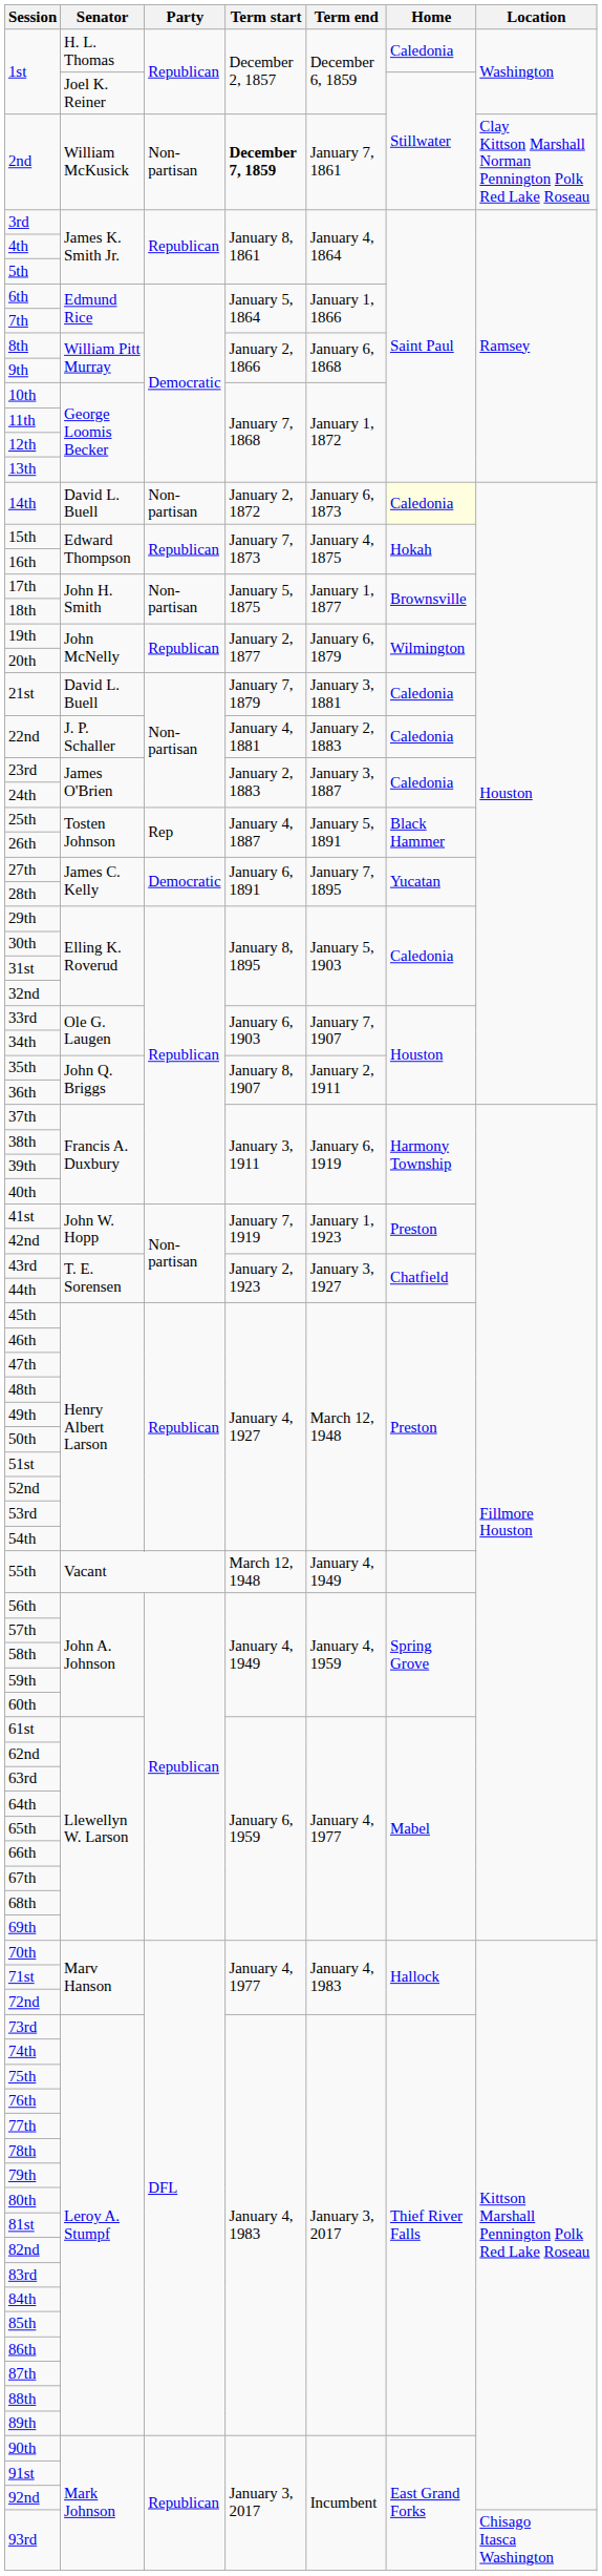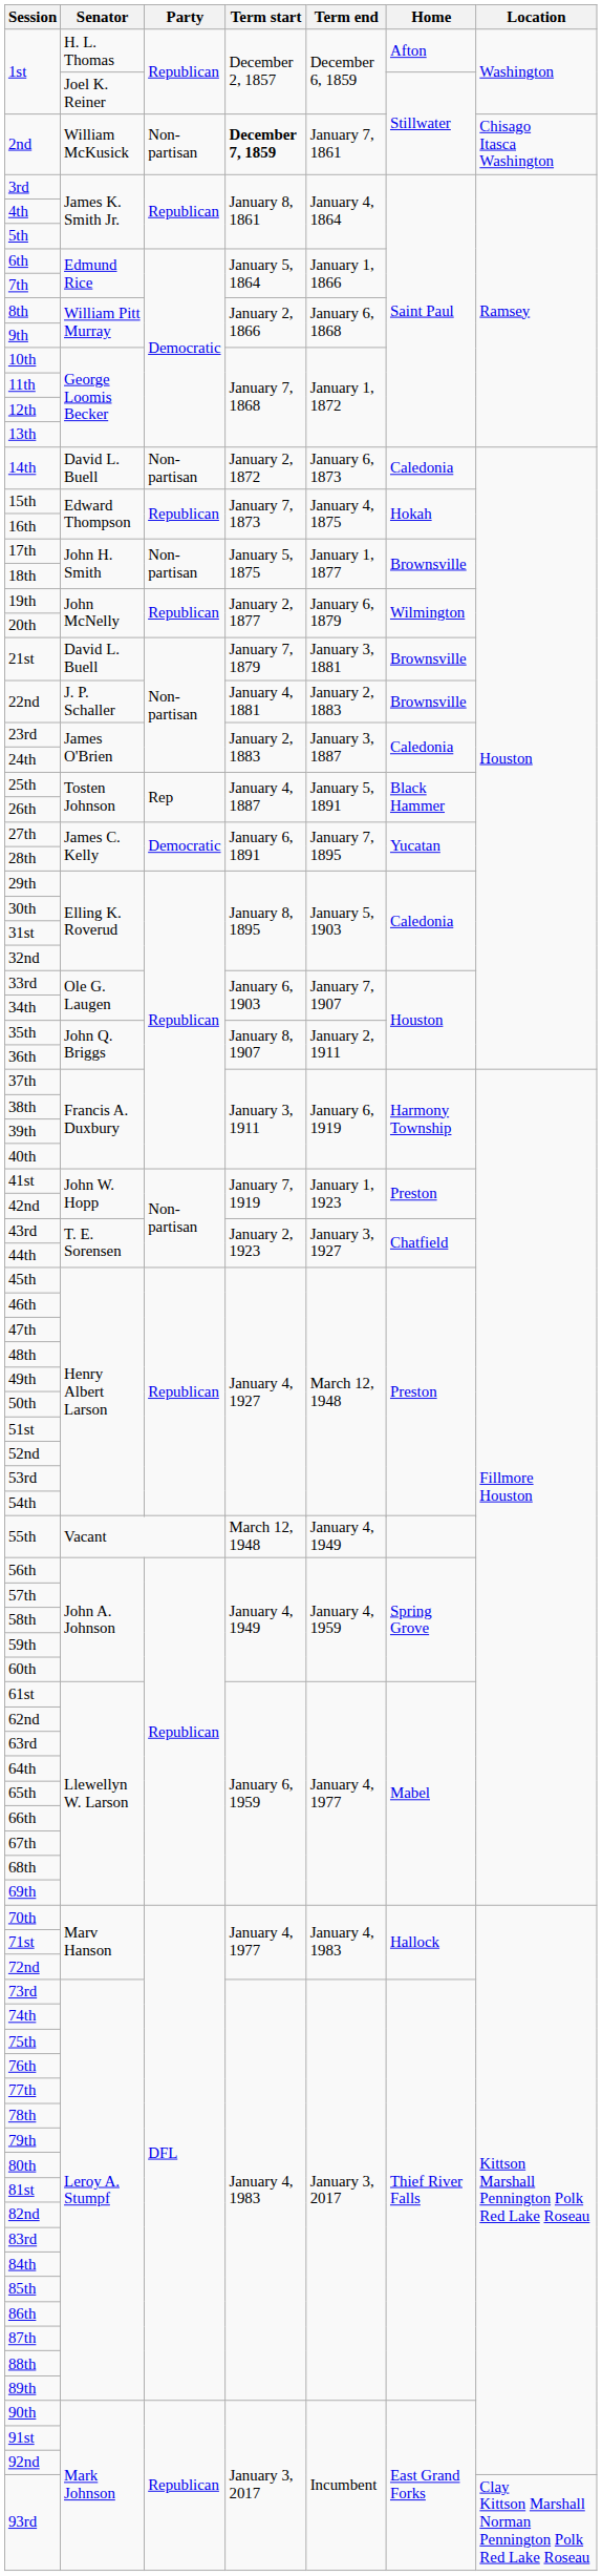1st / H. L. Thomas | Home: Caledonia -> Afton
2nd | Location: Clay Kittson Marshall Norman Pennington Polk Red Lake Roseau -> Chisago Itasca Washington
14th | Home: lightyellow background -> no background
21st | Home: Caledonia -> Brownsville
22nd | Home: Caledonia -> Brownsville
93rd | Location: Chisago Itasca Washington -> Clay Kittson Marshall Norman Pennington Polk Red Lake Roseau
